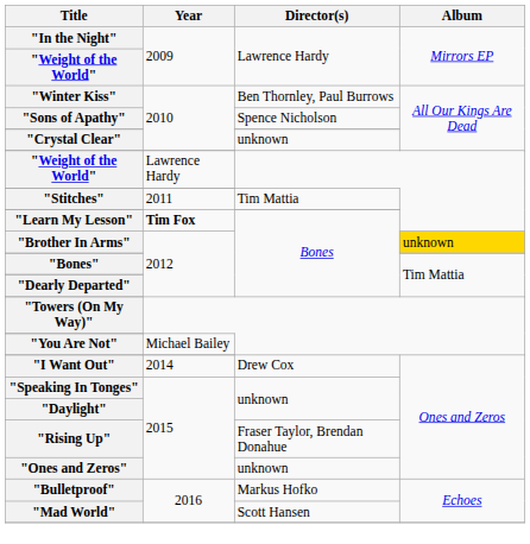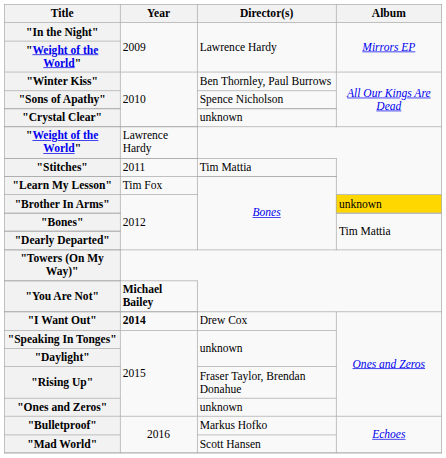"Learn My Lesson" | Year: bold -> normal
"You Are Not" | Year: normal -> bold
"I Want Out" | Year: normal -> bold
